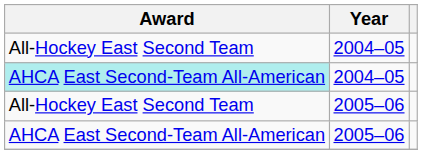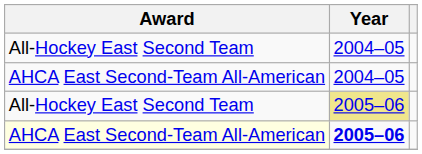row 3 | Award: paleturquoise background -> no background
row 4 | Year: no background -> khaki background
row 5 | Award: no background -> lightyellow background
row 5 | Year: normal -> bold
